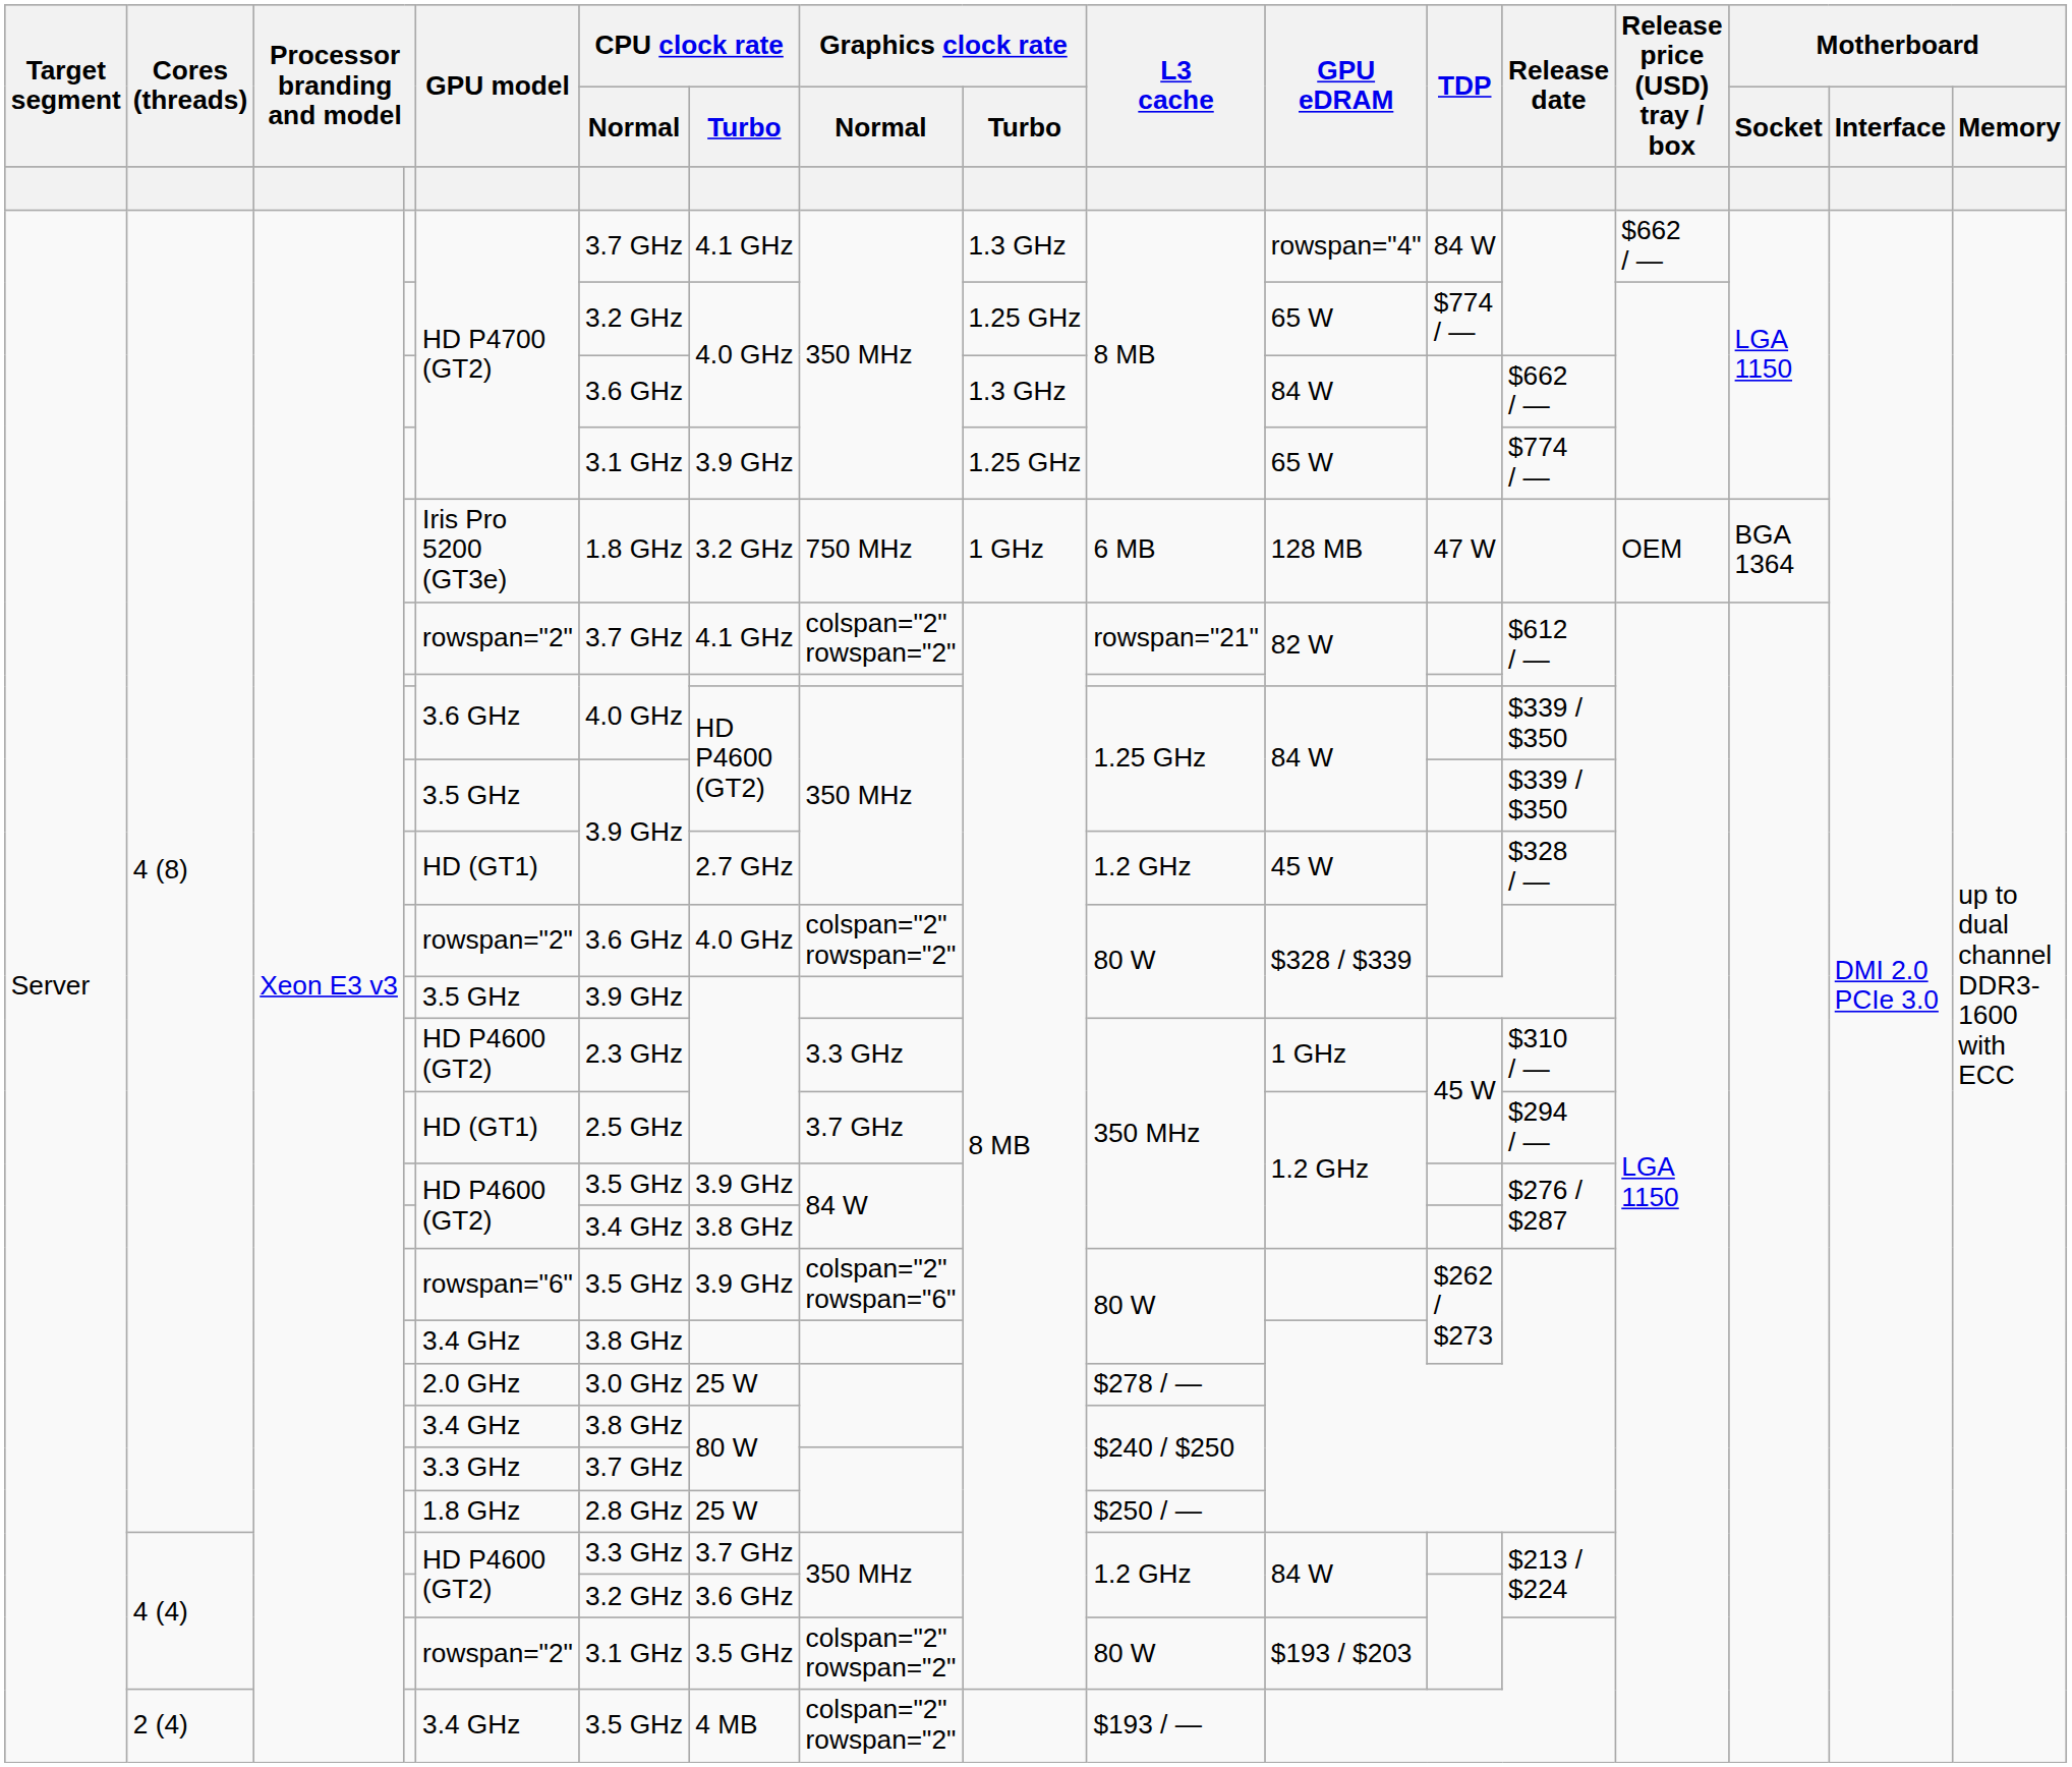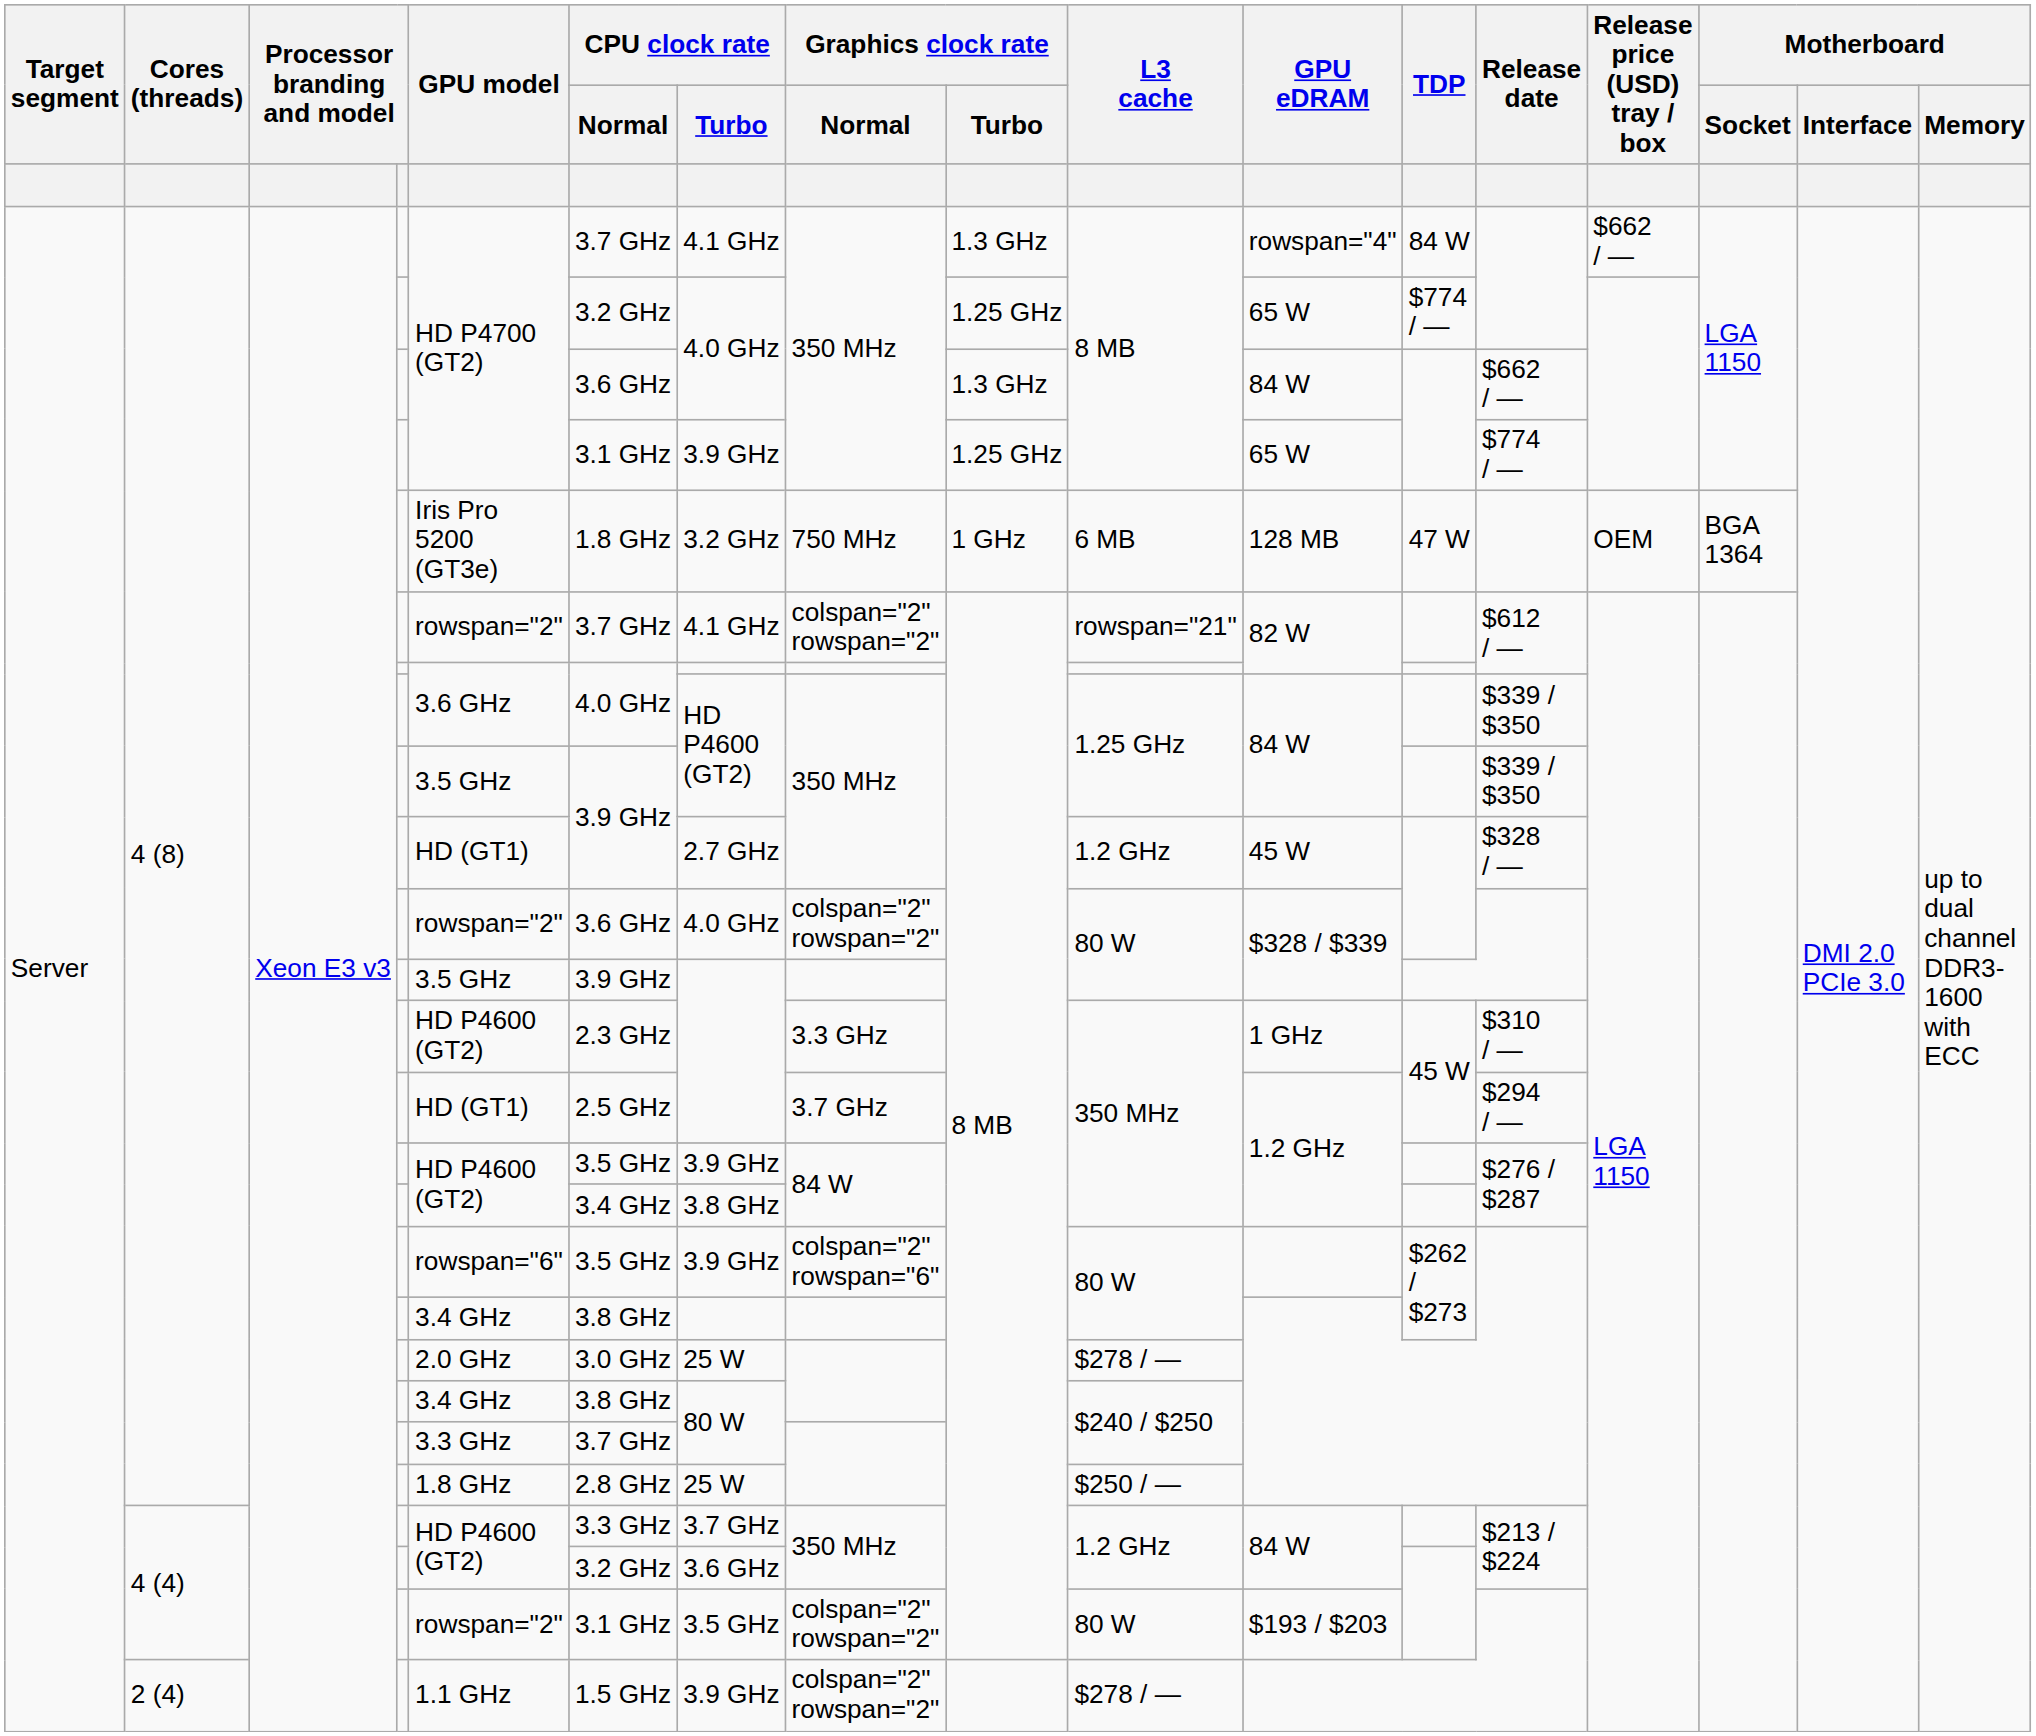2 (4) | GPU model: 3.4 GHz -> 1.1 GHz
2 (4) | CPU clock rate / Normal: 3.5 GHz -> 1.5 GHz
2 (4) | CPU clock rate / Turbo: 4 MB -> 3.9 GHz
2 (4) | L3 cache: $193 / — -> $278 / —
